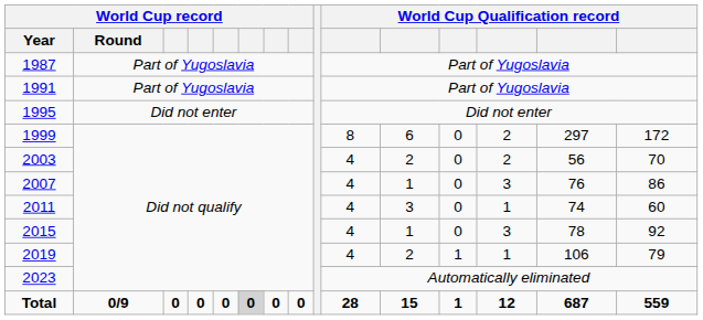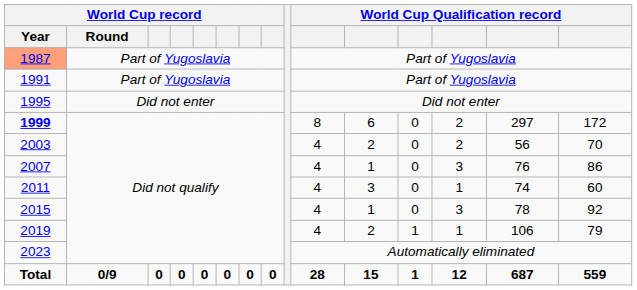1987 | World Cup record / Year: no background -> lightsalmon background
1999 | World Cup record / Year: normal -> bold
Total | column 6: lightgrey background -> no background
